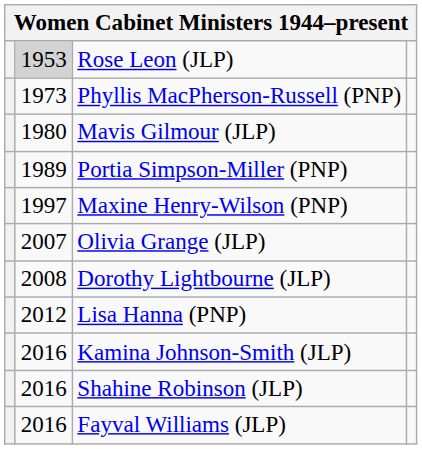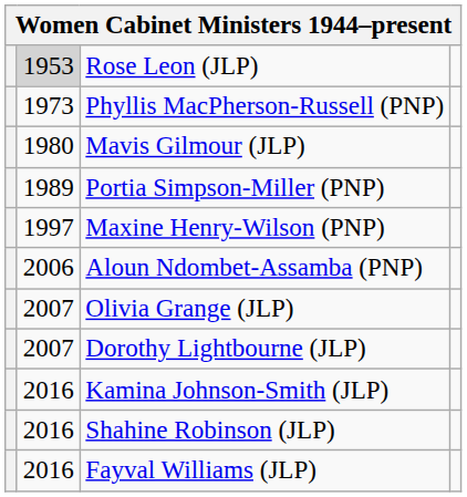+ row: 2006 | Aloun Ndombet-Assamba (PNP)
Dorothy Lightbourne (JLP) | column 2: 2008 -> 2007
- row: 2012 | Lisa Hanna (PNP)
